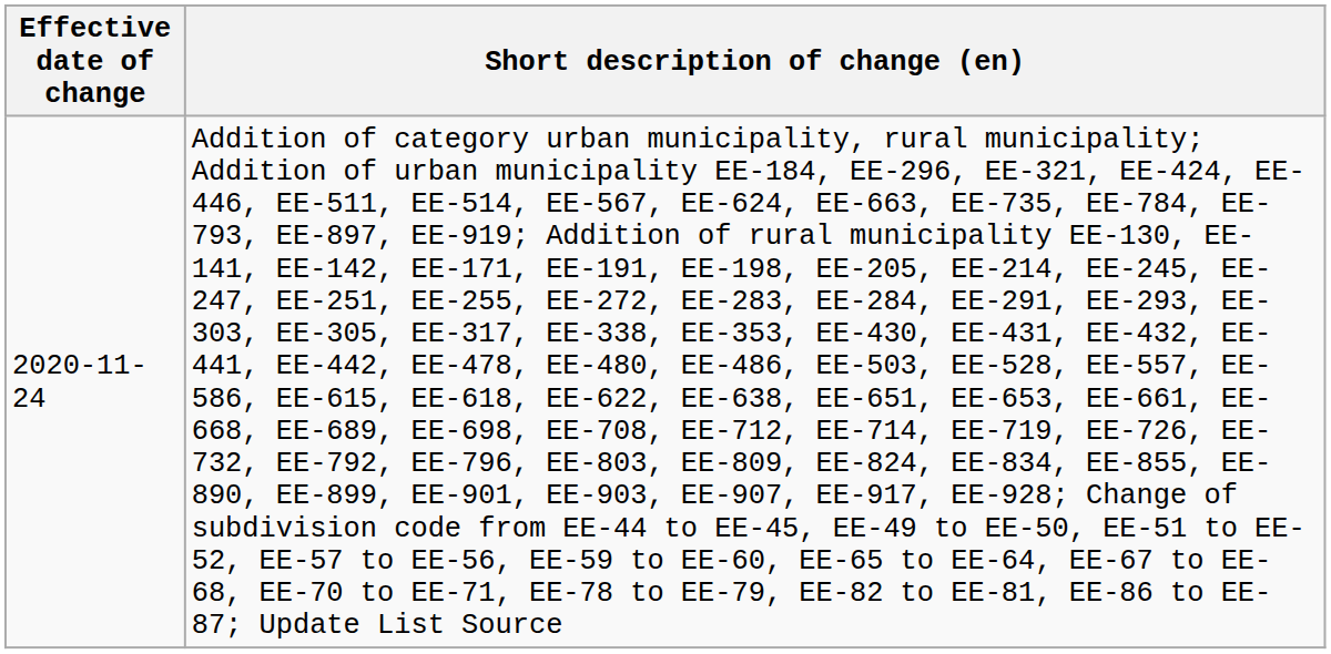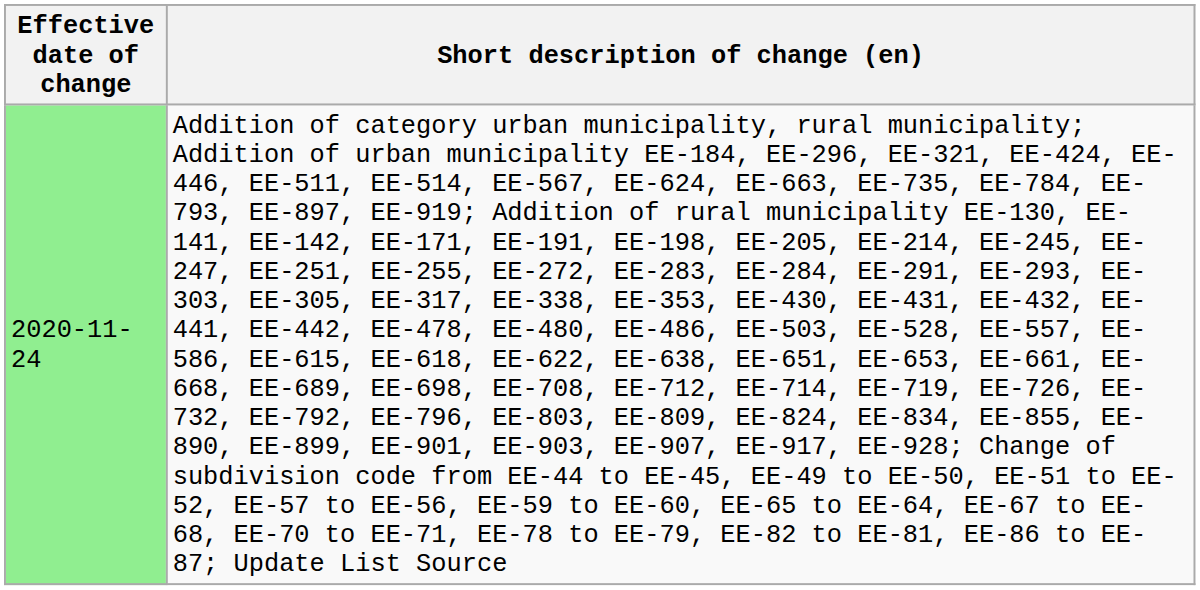row 2 | Effective date of change: no background -> lightgreen background
